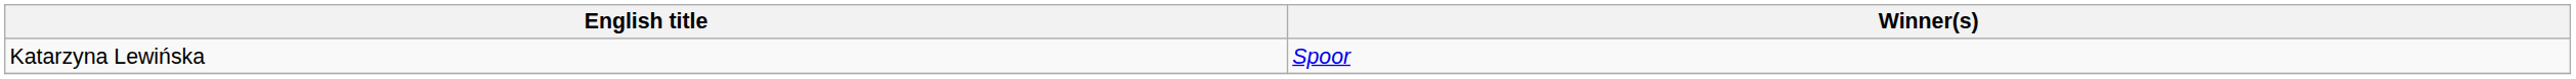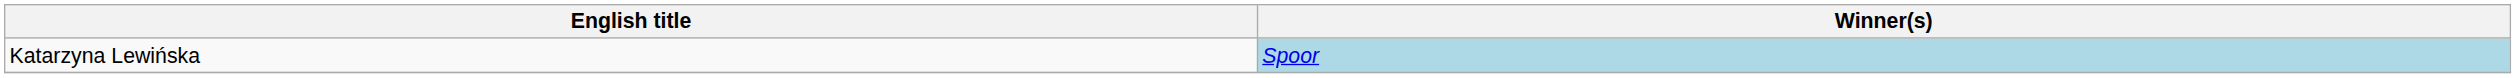Katarzyna Lewińska | Winner(s): no background -> lightblue background
